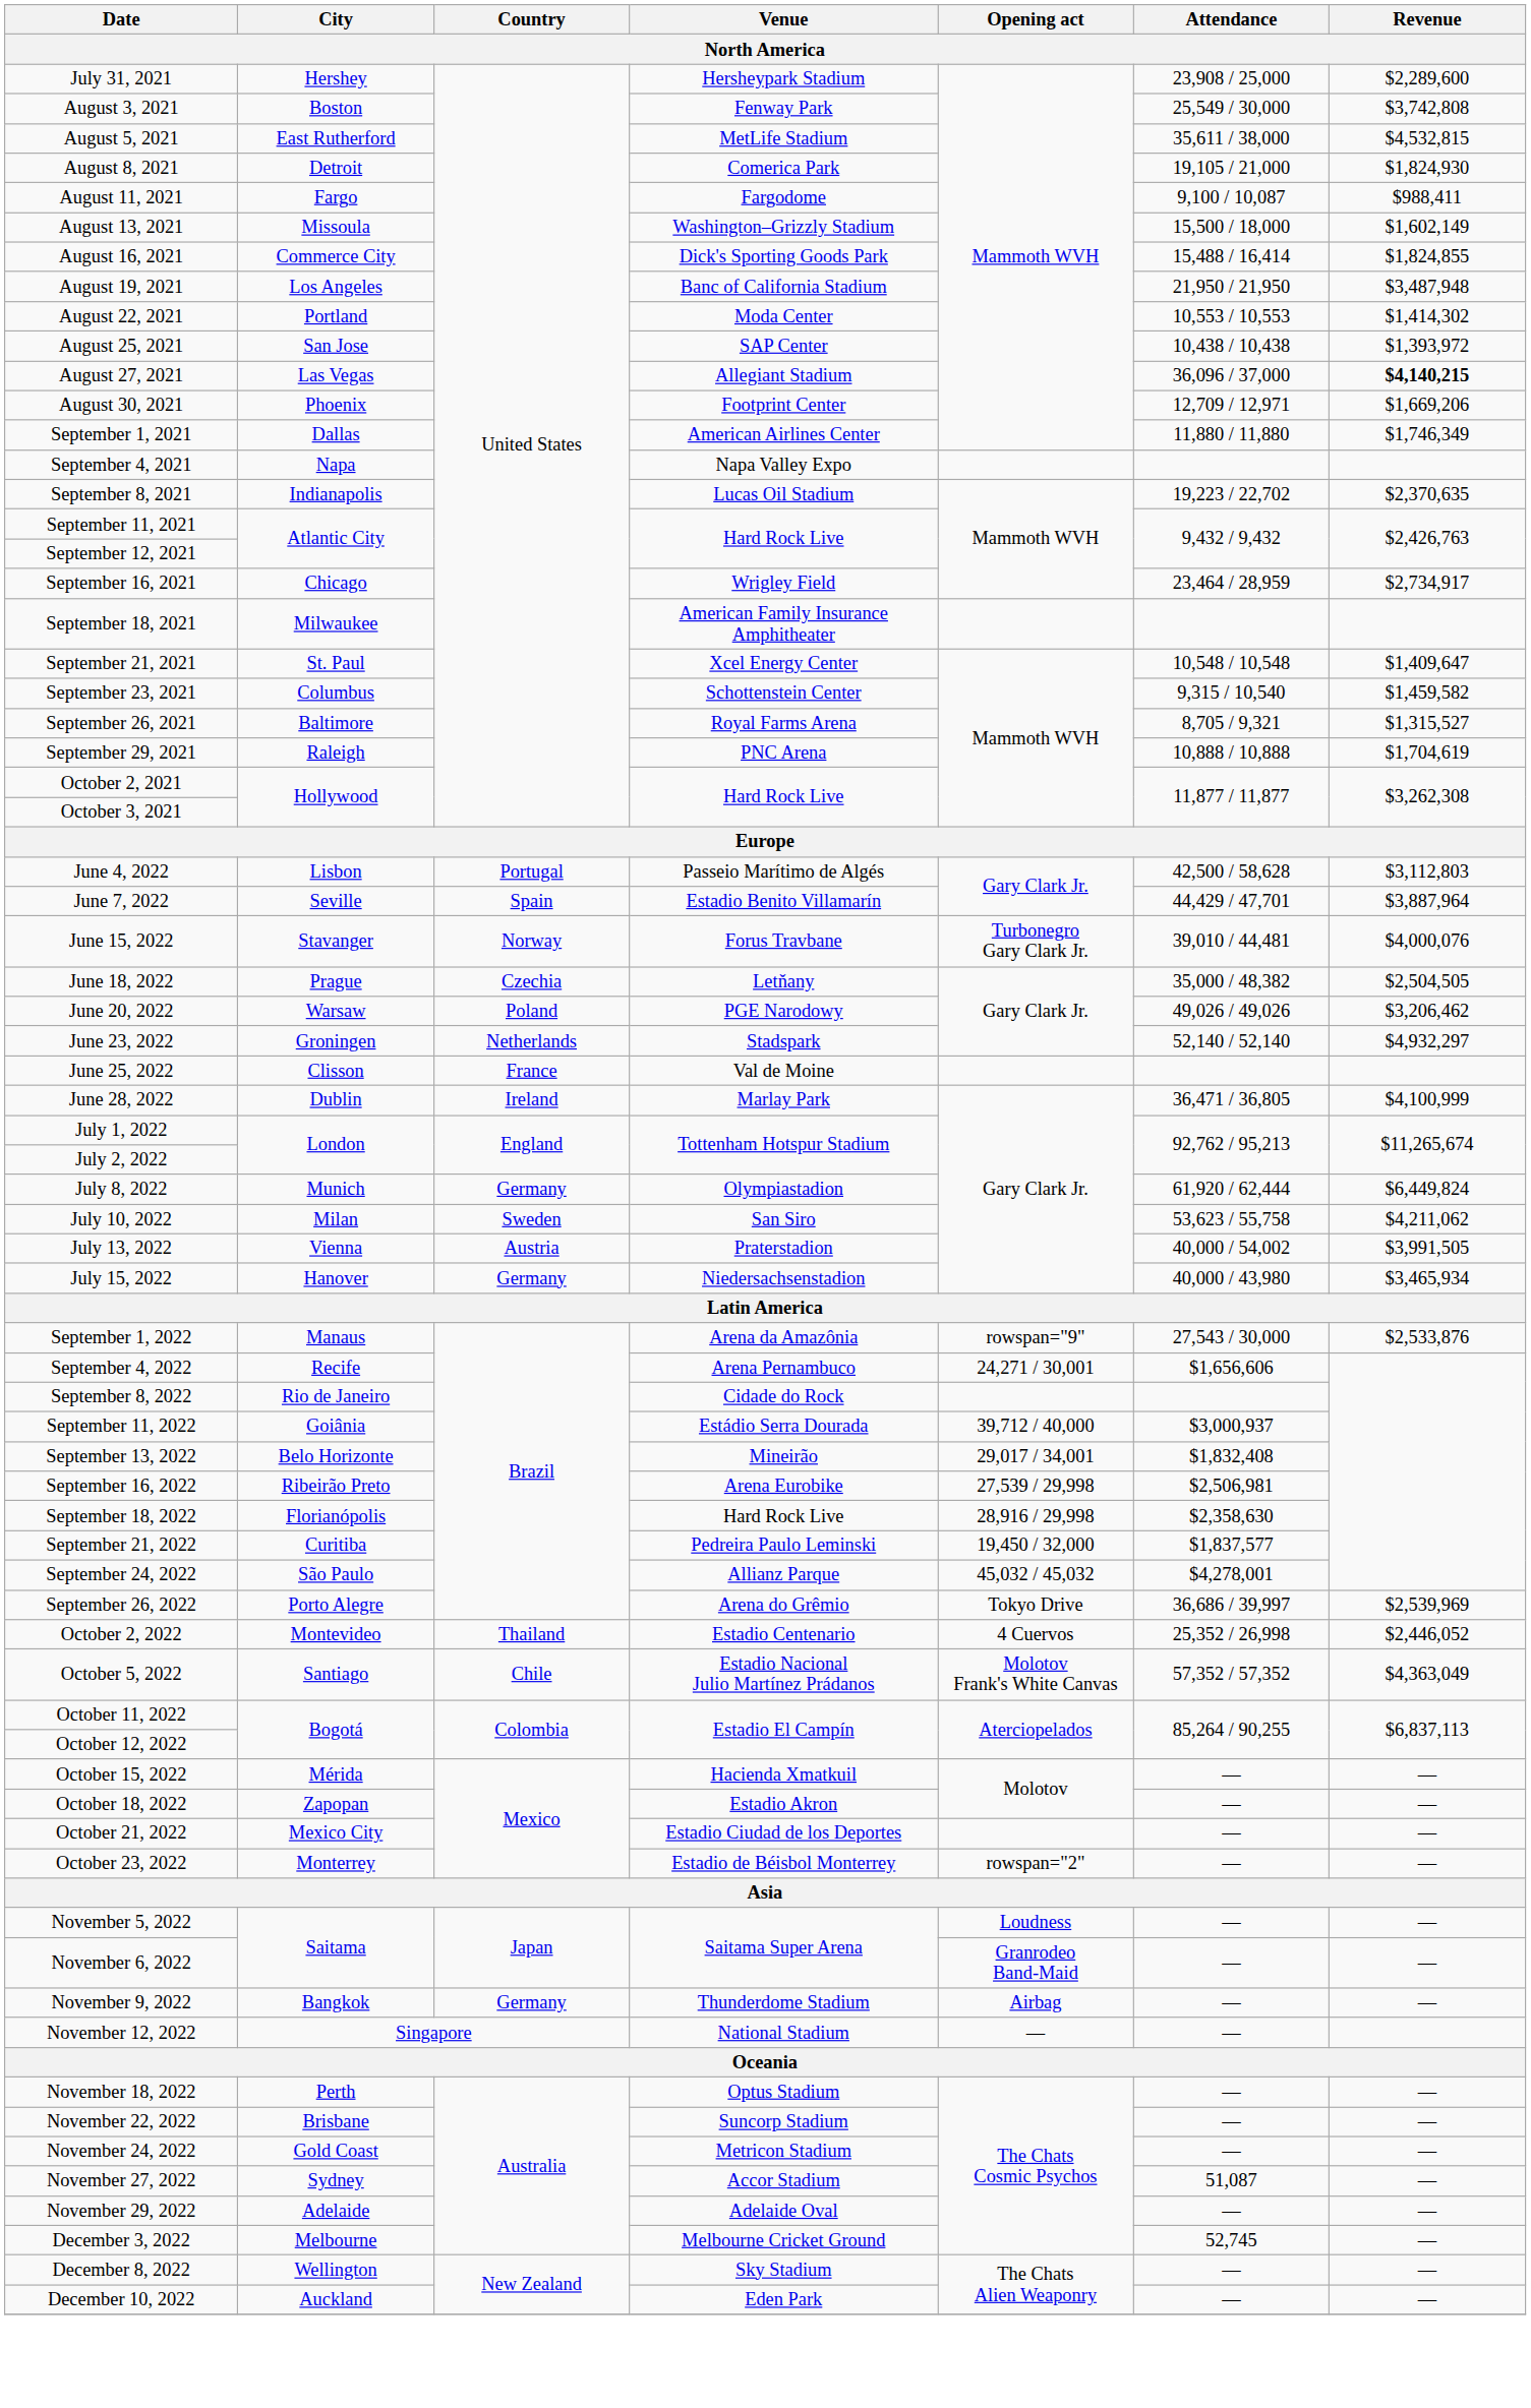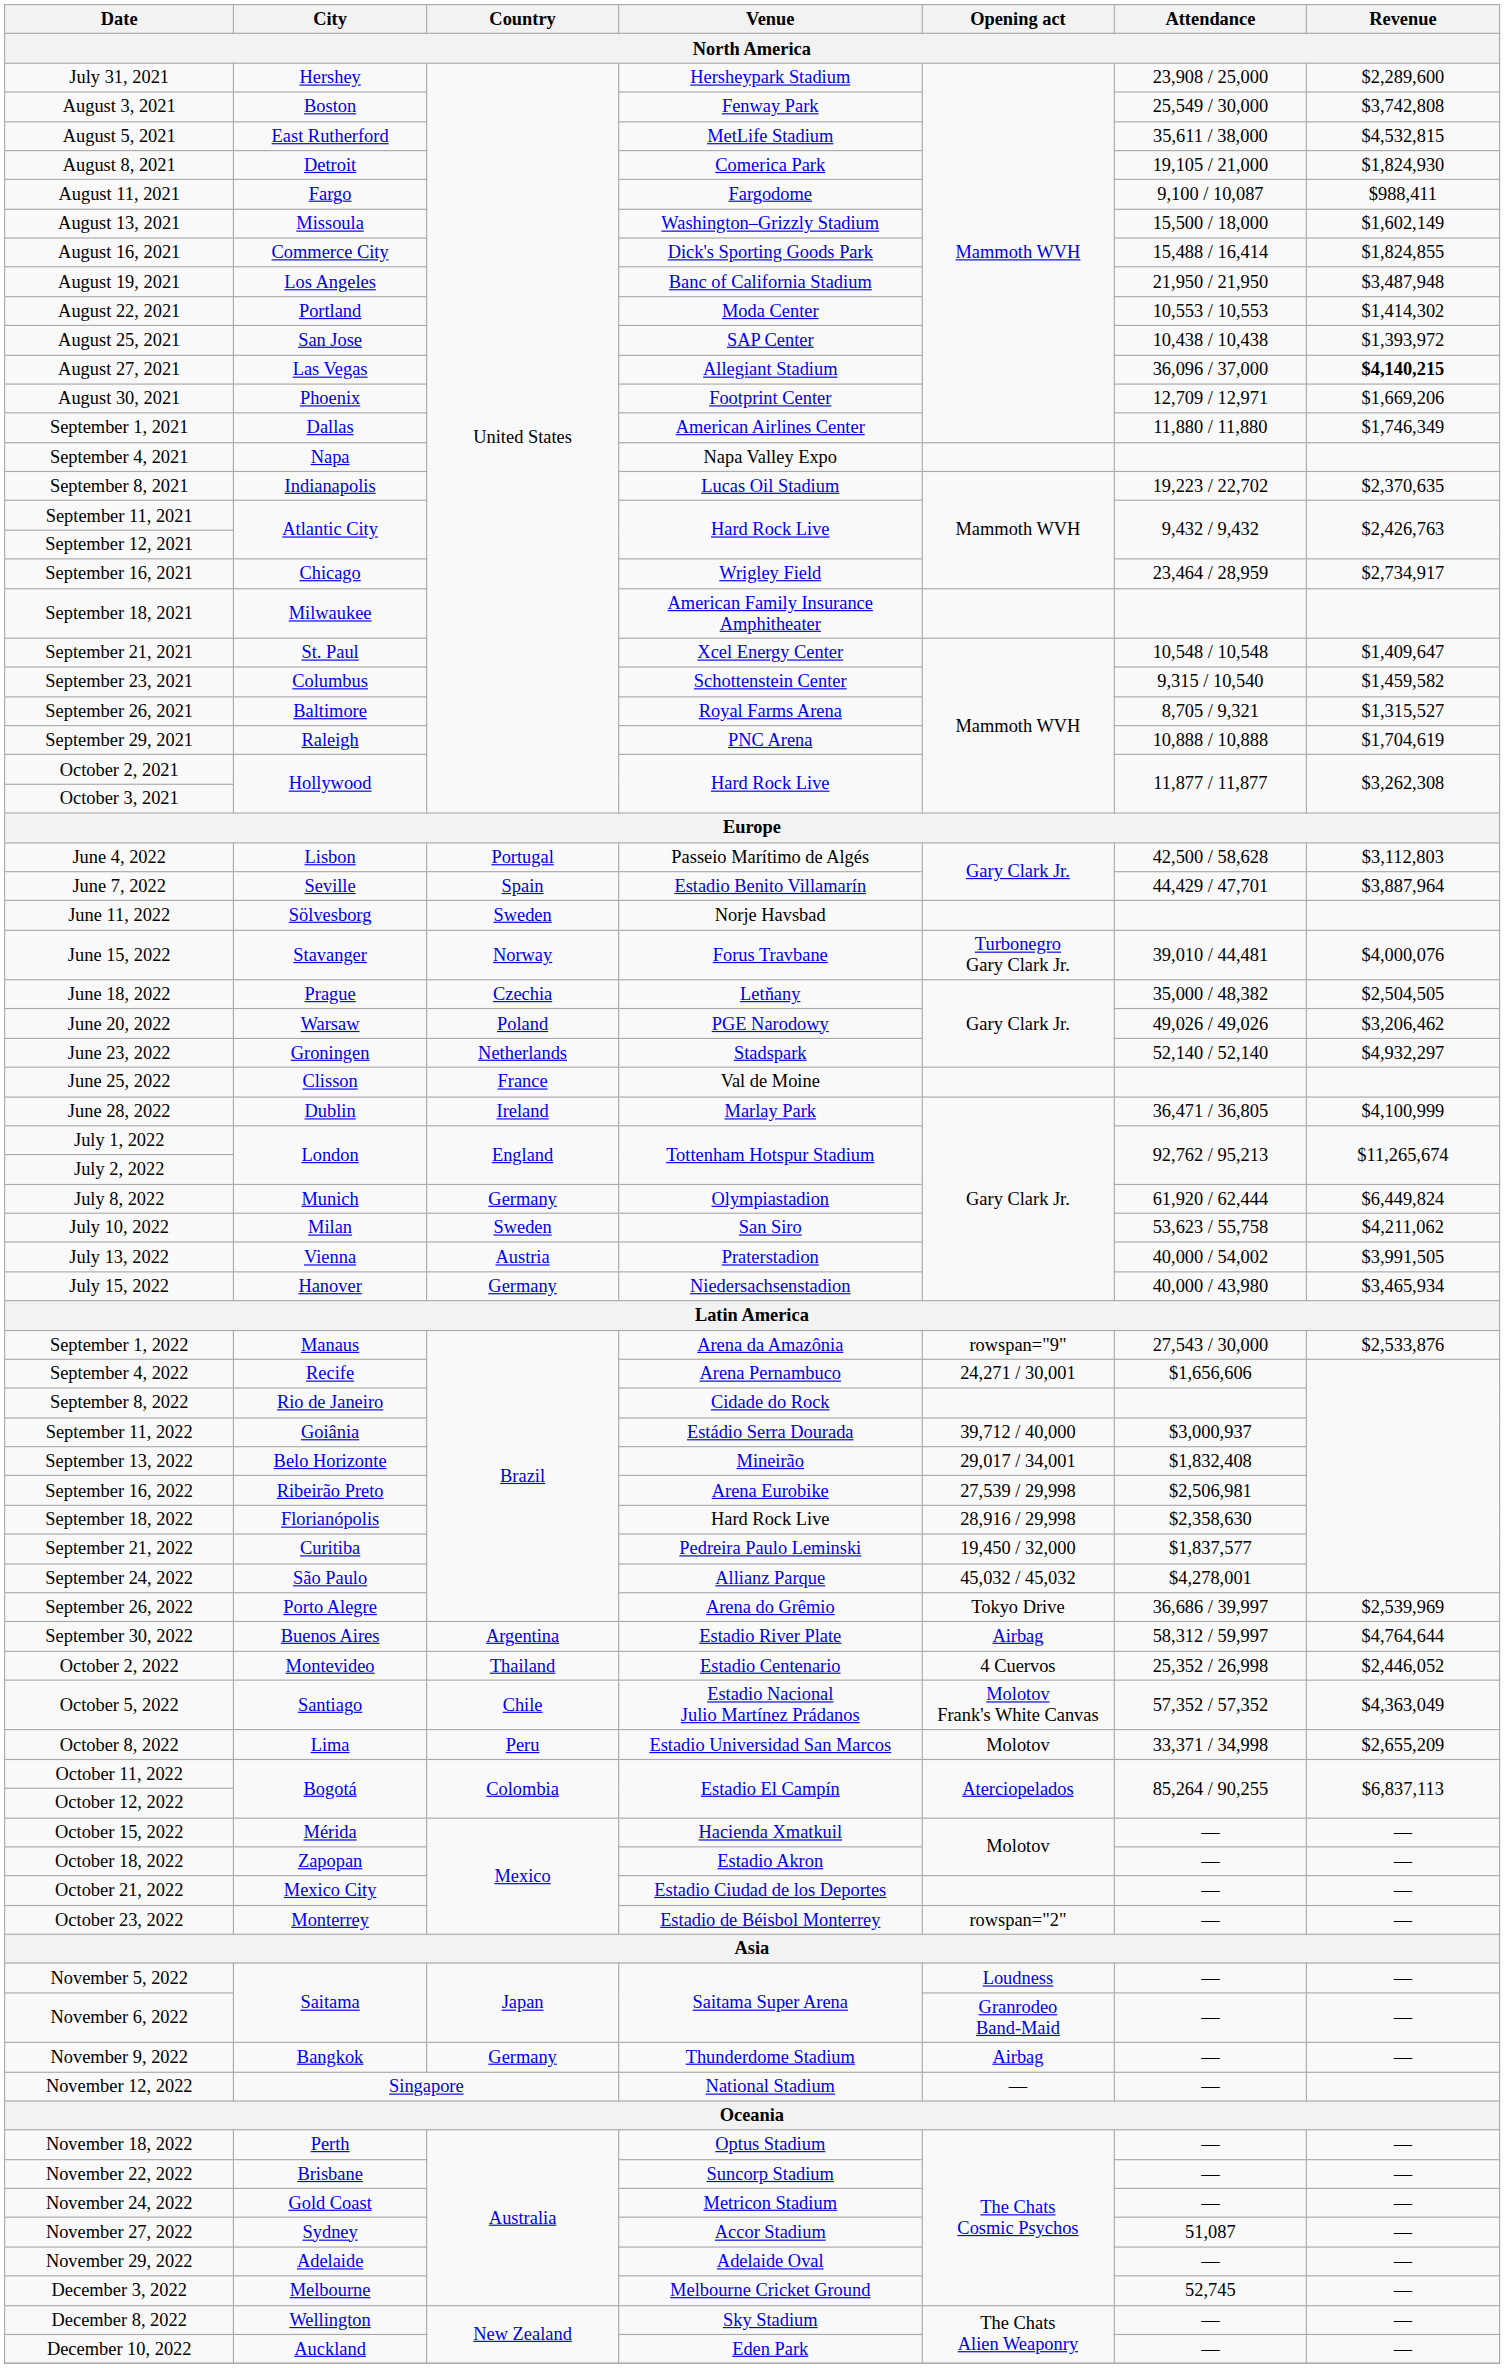+ row: June 11, 2022 | Sölvesborg | Sweden | Norje Havsbad
+ row: September 30, 2022 | Buenos Aires | Argentina | Estadio River Plate | Airbag | 58,312 / 59,997 | $4,764,644
+ row: October 8, 2022 | Lima | Peru | Estadio Universidad San Marcos | Molotov | 33,371 / 34,998 | $2,655,209
